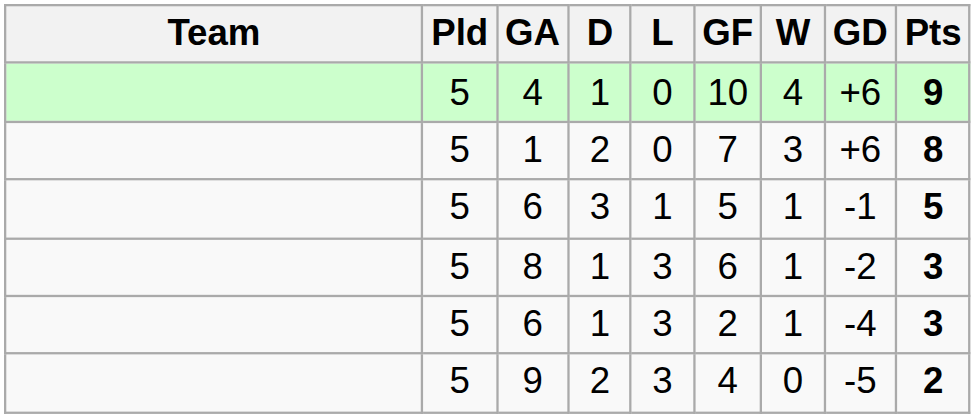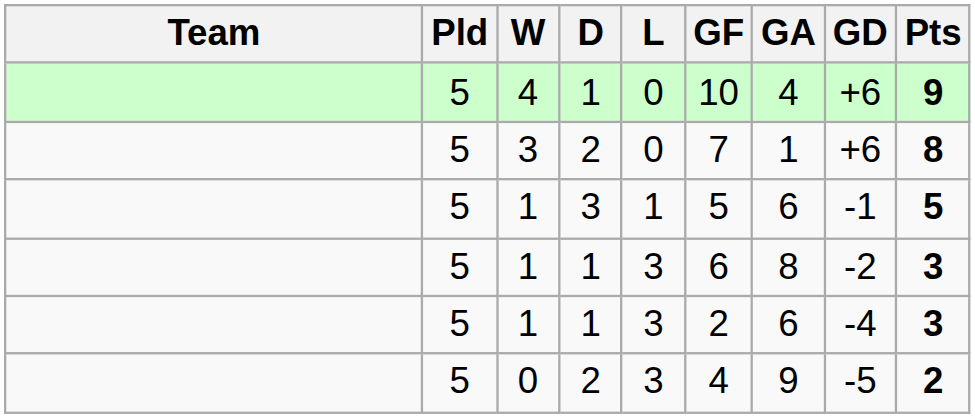columns swapped: W <-> GA
